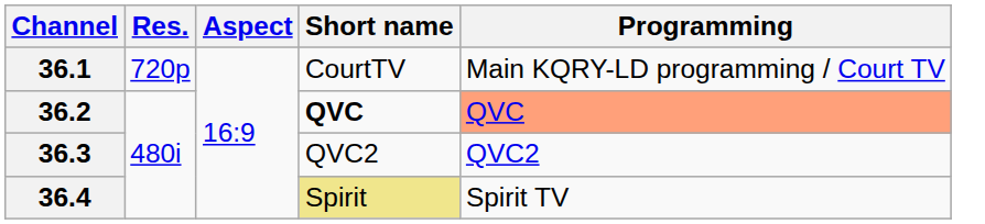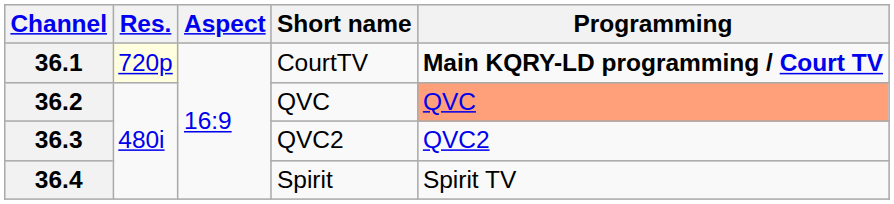36.1 | Res.: no background -> lightyellow background
36.1 | Programming: normal -> bold
36.2 | Short name: bold -> normal
36.4 | Short name: khaki background -> no background
